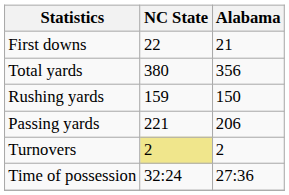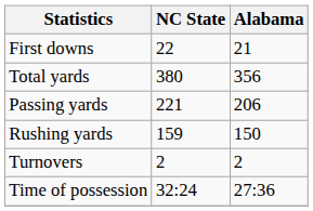rows swapped: Rushing yards <-> Passing yards
Turnovers | NC State: khaki background -> no background
